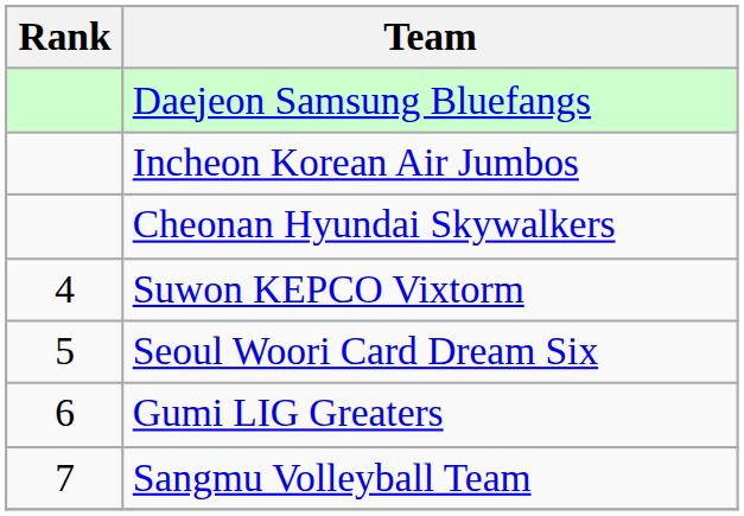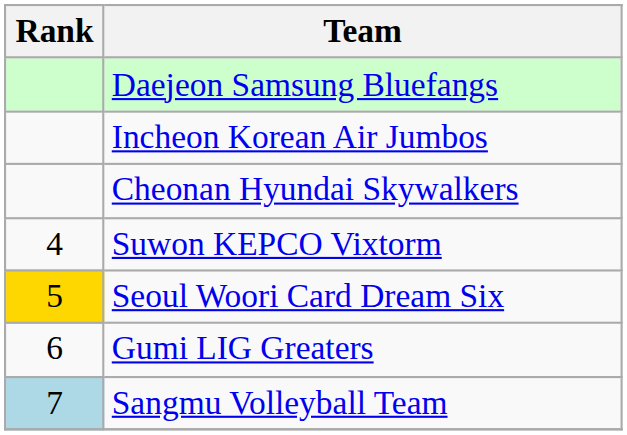Seoul Woori Card Dream Six | Rank: no background -> gold background
Sangmu Volleyball Team | Rank: no background -> lightblue background
